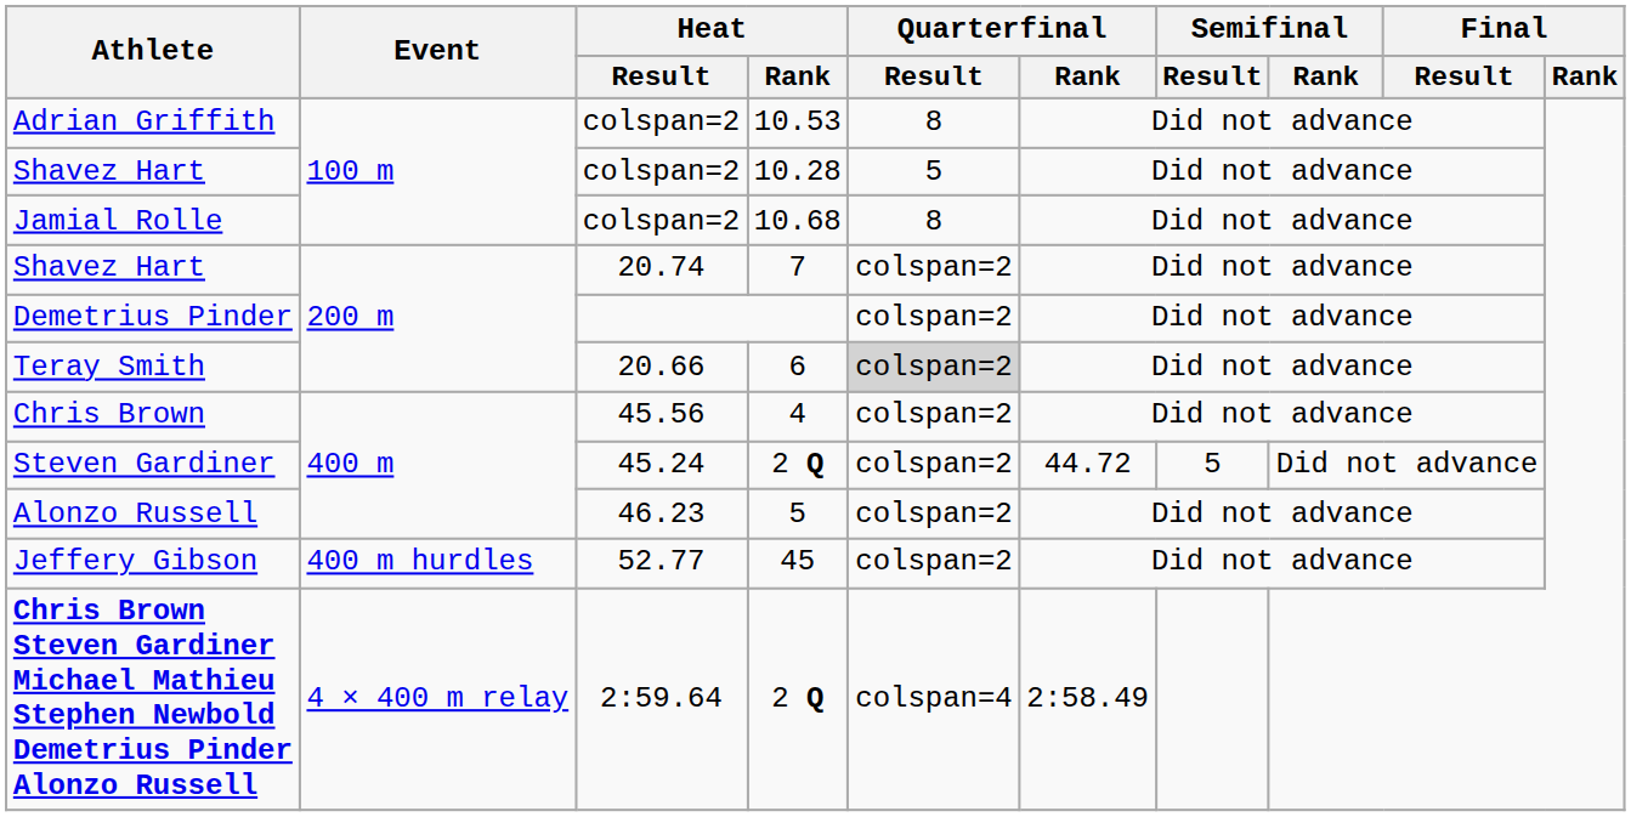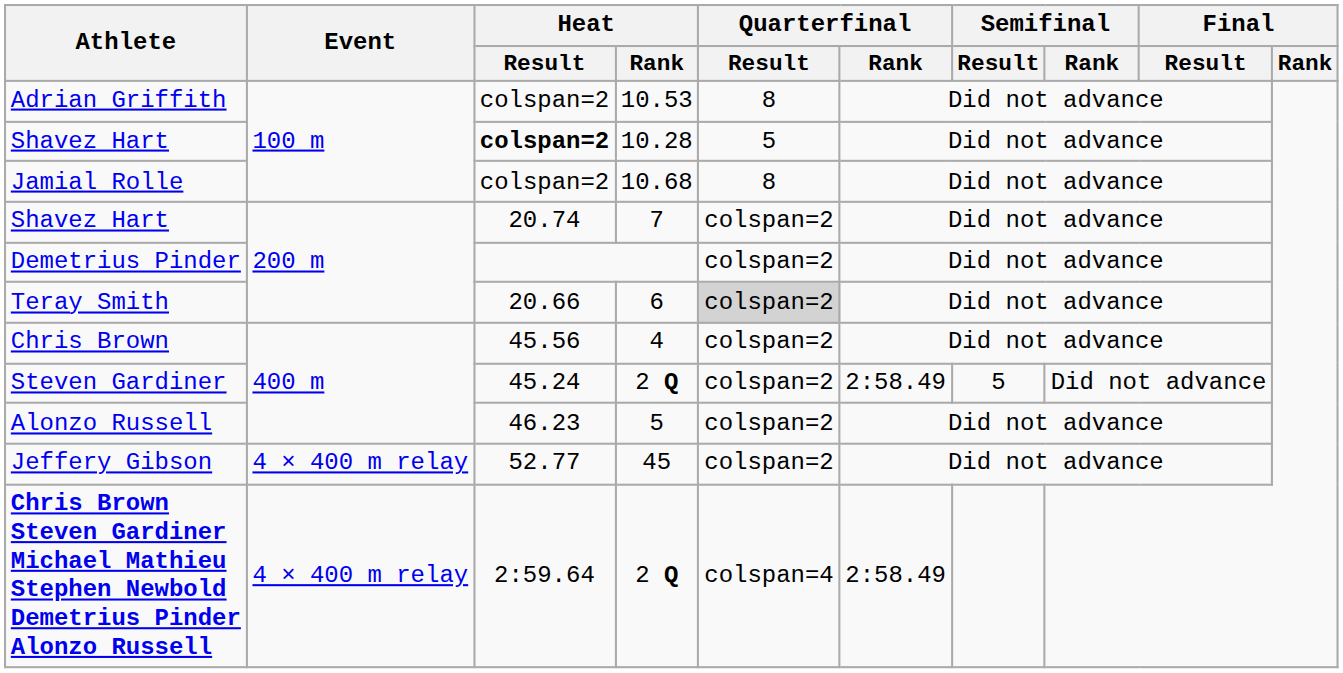Shavez Hart / 10.28 | Heat / Result: normal -> bold
Steven Gardiner | Quarterfinal / Rank: 44.72 -> 2:58.49
Jeffery Gibson | Event: 400 m hurdles -> 4 × 400 m relay
